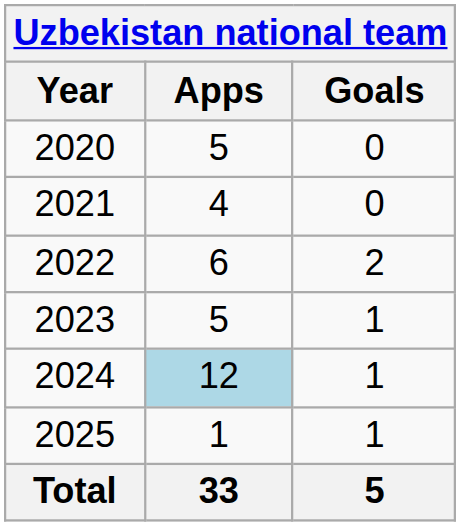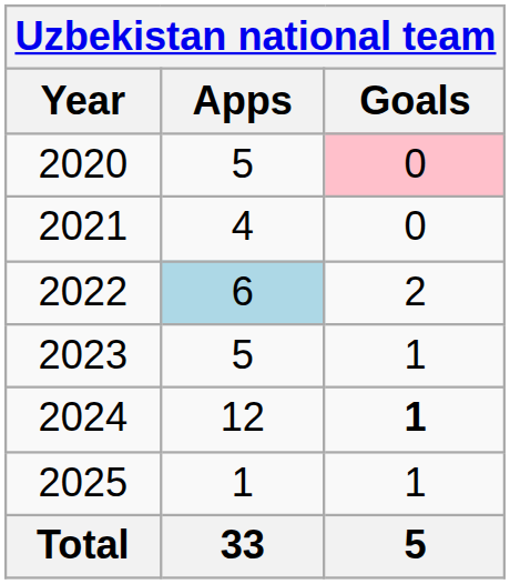2020 | Goals: no background -> pink background
2022 | Apps: no background -> lightblue background
2024 | Apps: lightblue background -> no background
2024 | Goals: normal -> bold
